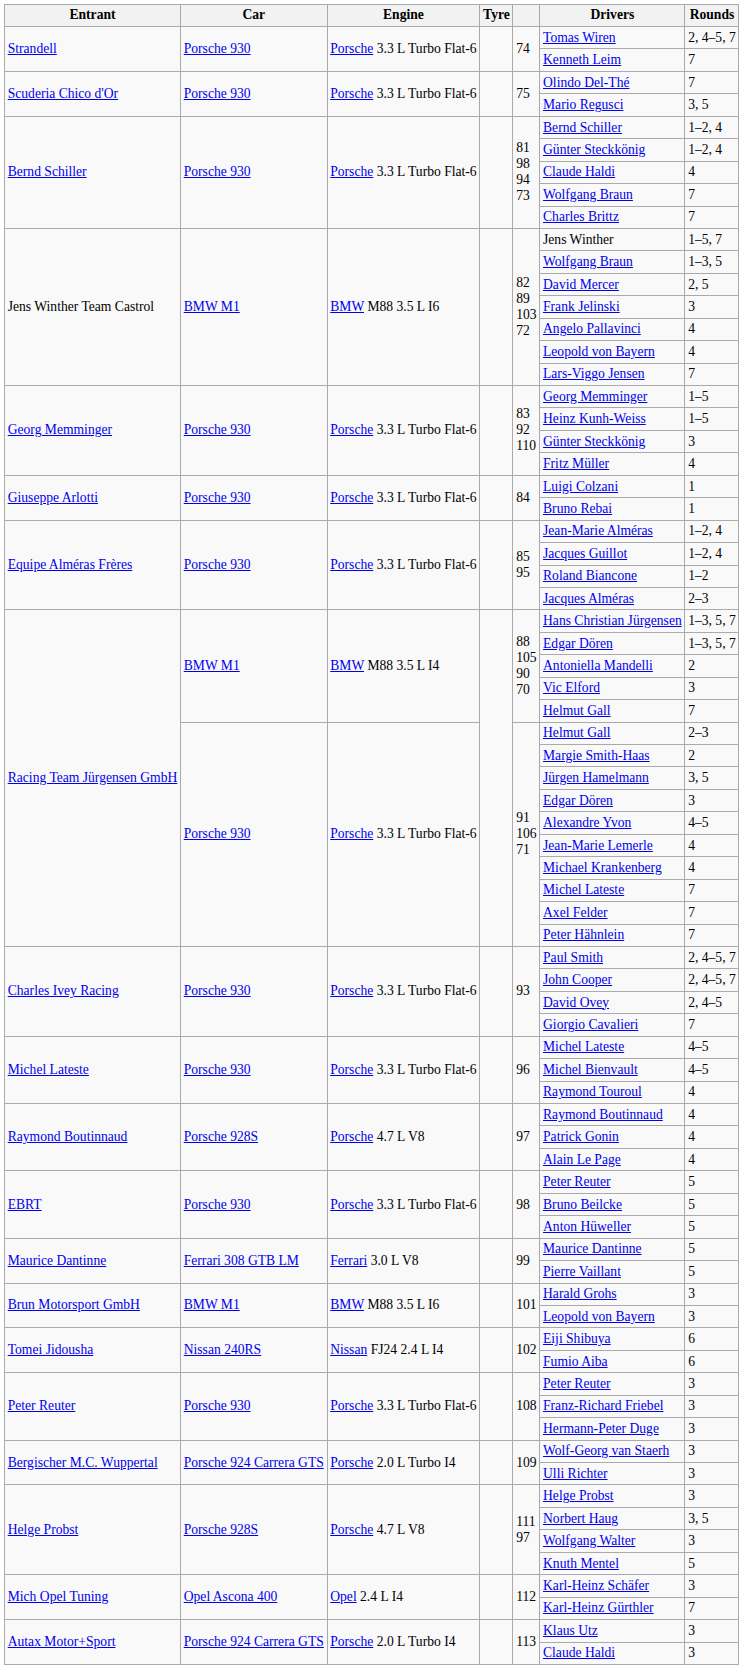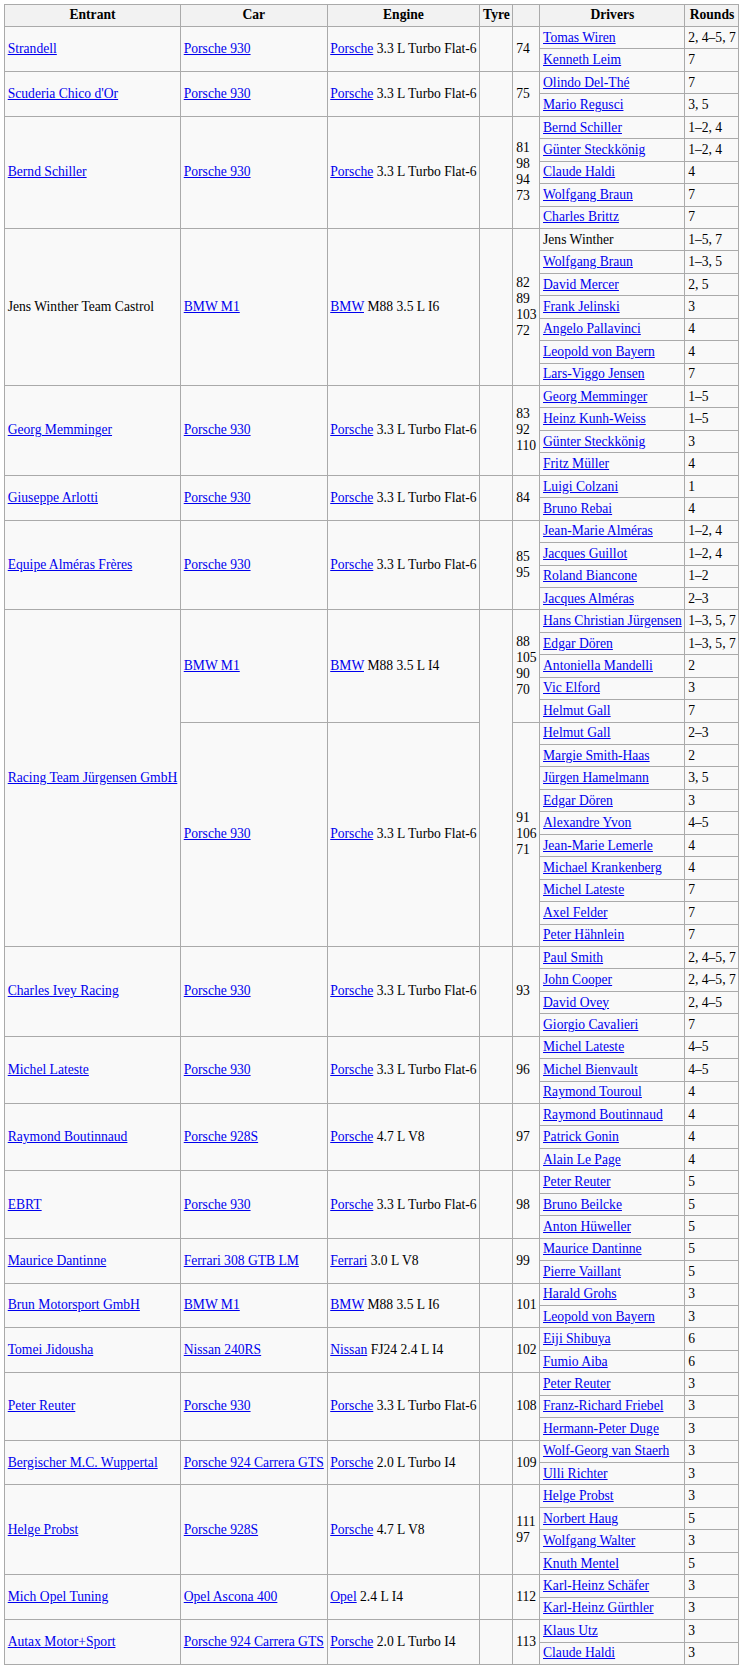row 23 | Rounds: 1 -> 4
row 68 | Rounds: 3, 5 -> 5
row 72 | Rounds: 7 -> 3
